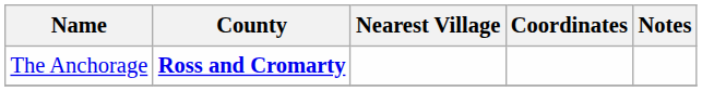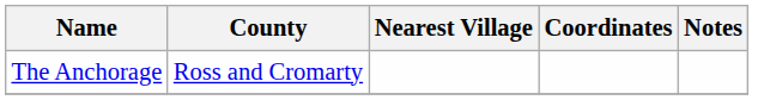The Anchorage | County: bold -> normal
